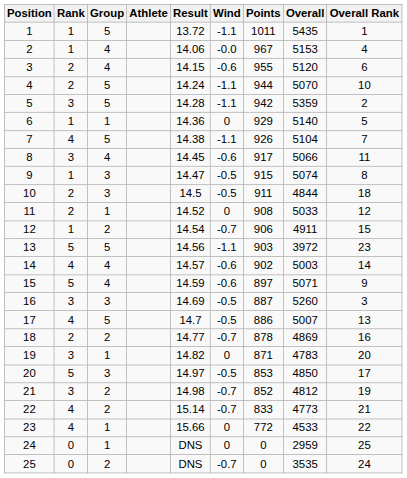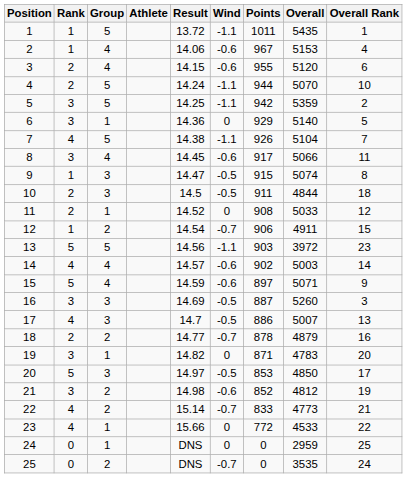row 3 | Wind: -0.0 -> -0.6
row 6 | Result: 14.28 -> 14.25
row 7 | Rank: 1 -> 3
row 18 | Group: 5 -> 3
row 19 | Overall: 4869 -> 4879
row 22 | Wind: -0.7 -> -0.6
